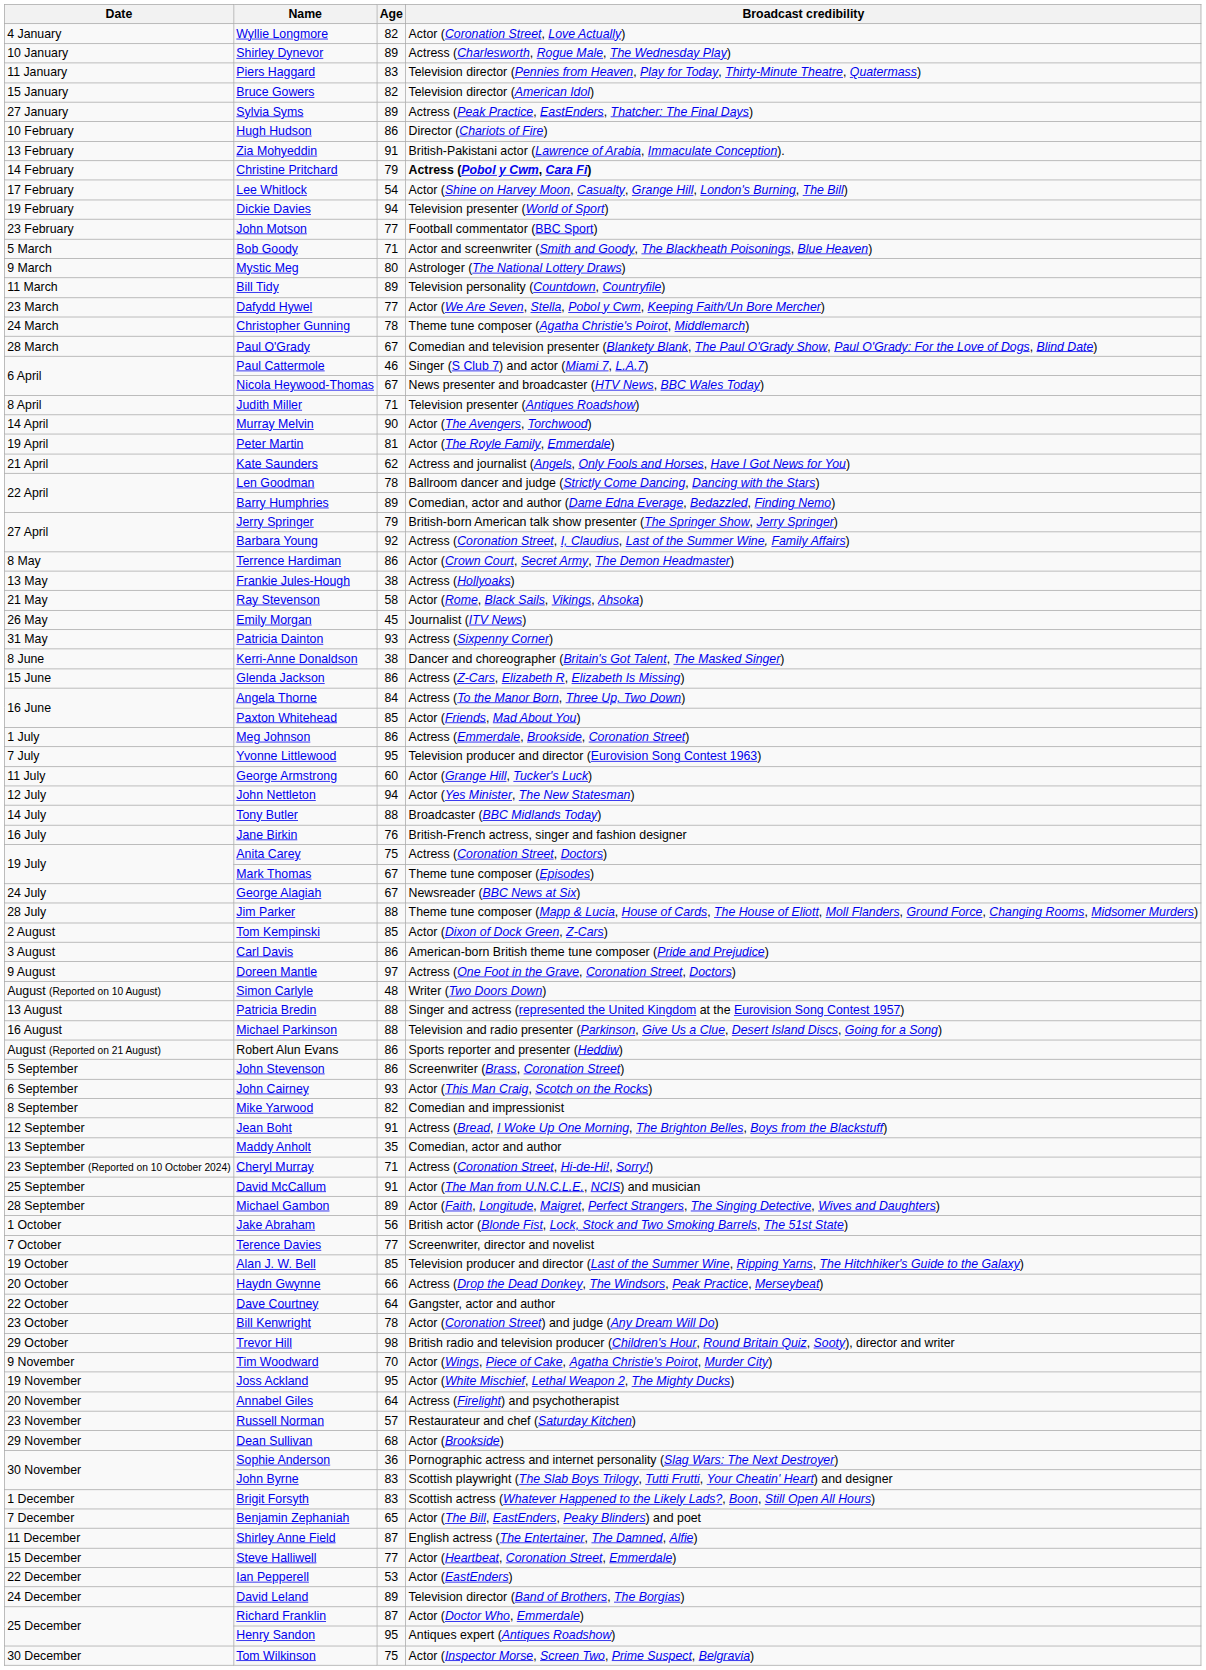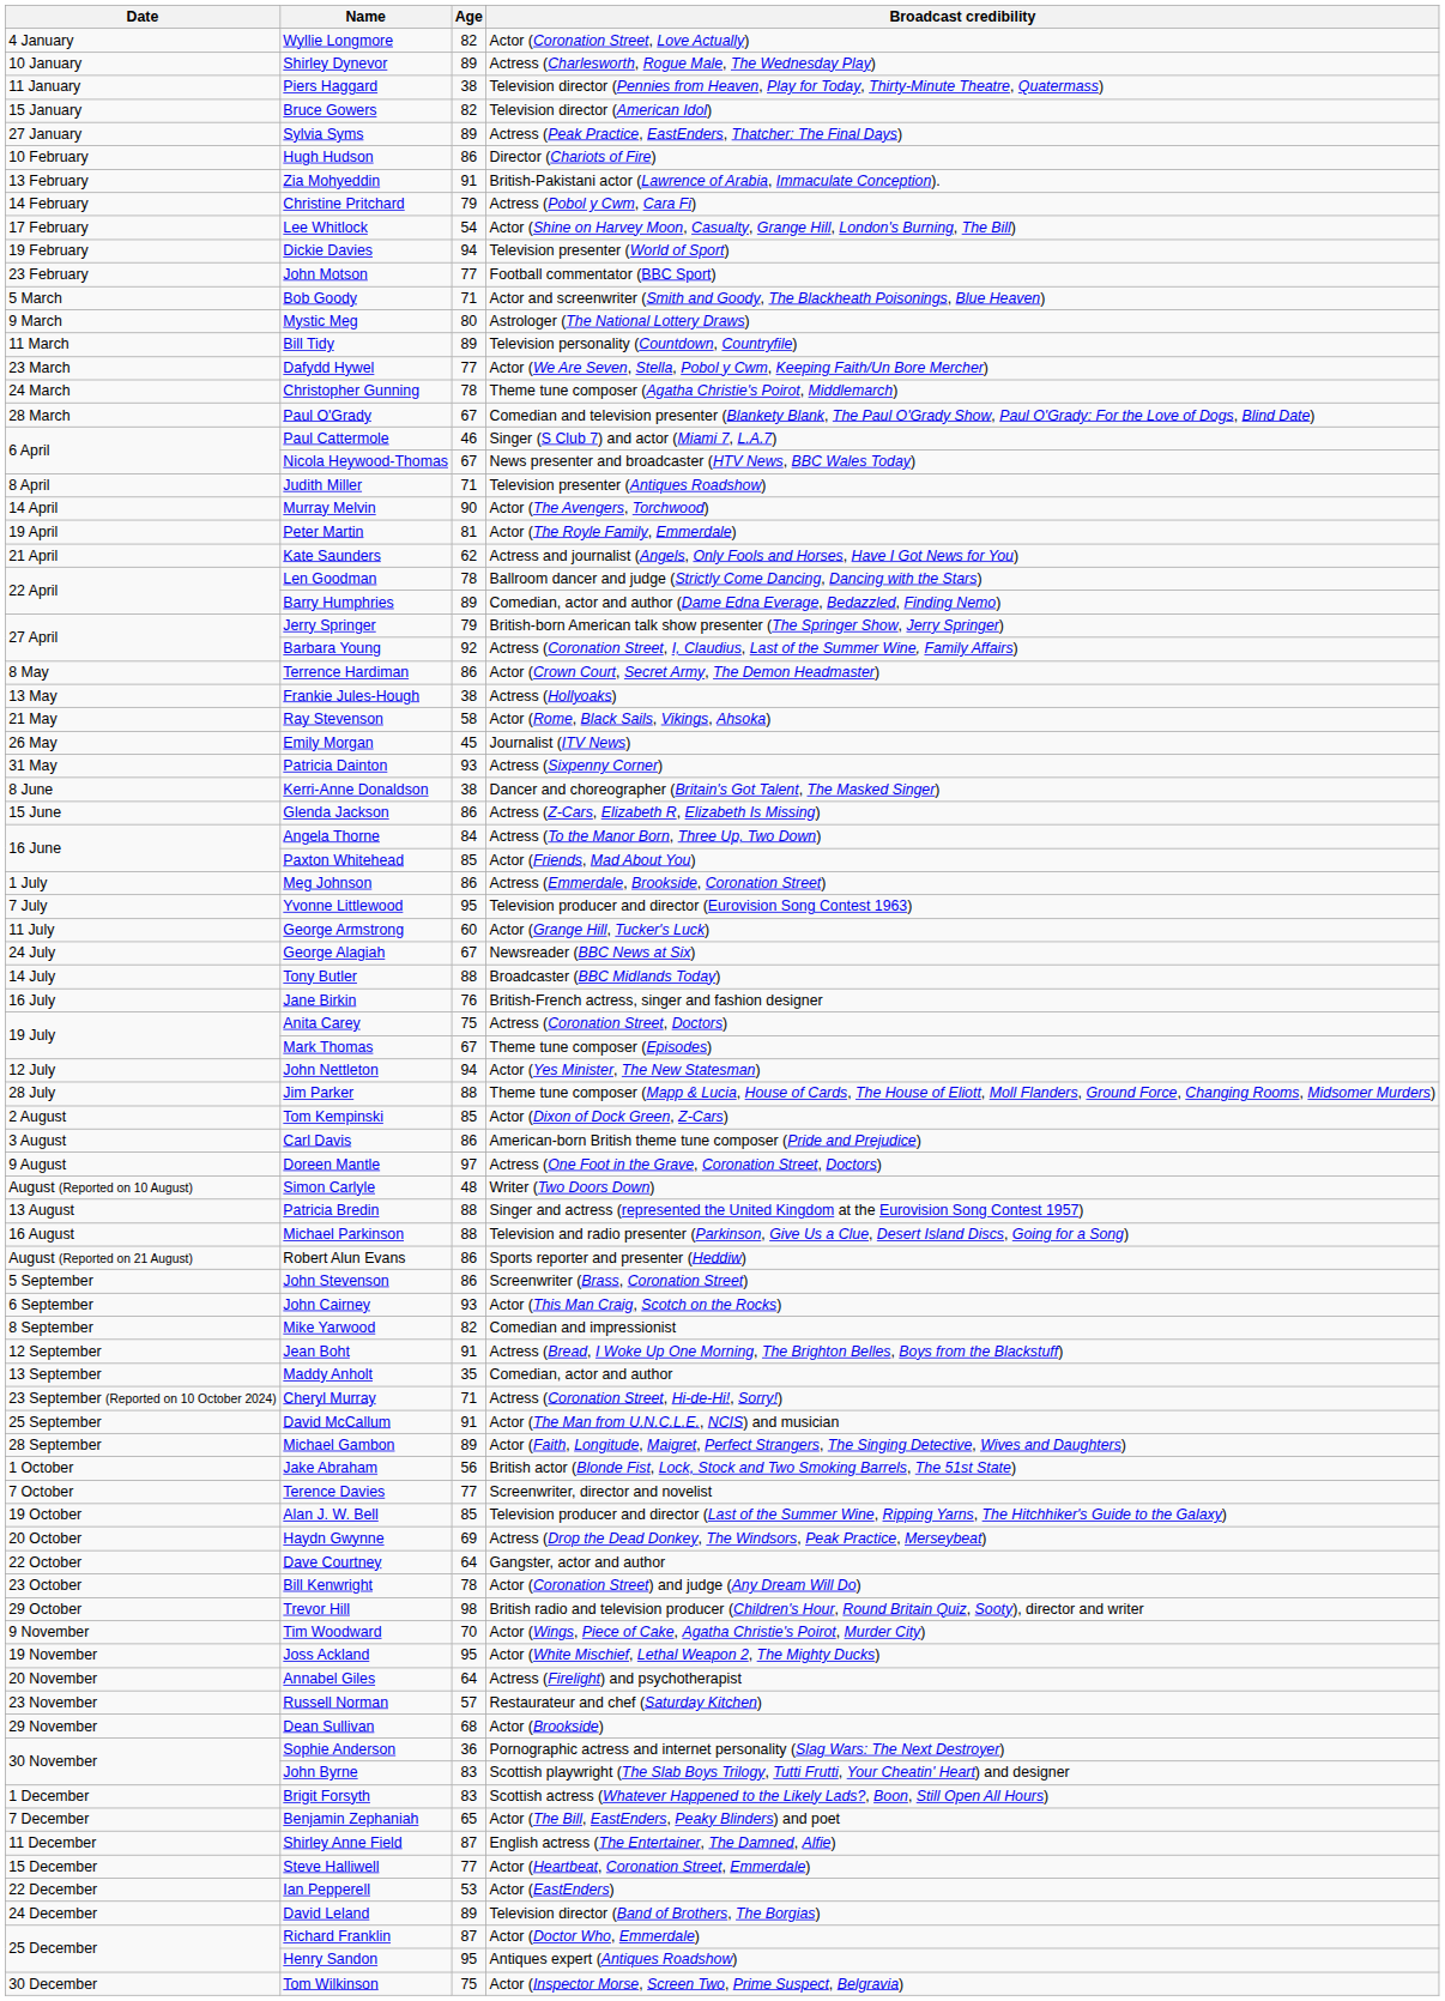Piers Haggard | Age: 83 -> 38
Christine Pritchard | Broadcast credibility: bold -> normal
rows swapped: John Nettleton <-> George Alagiah
Haydn Gwynne | Age: 66 -> 69
